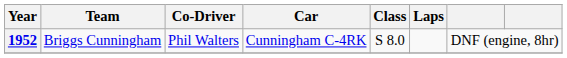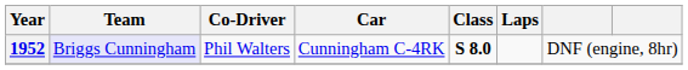1952 | Team: no background -> lavender background
1952 | Class: normal -> bold
